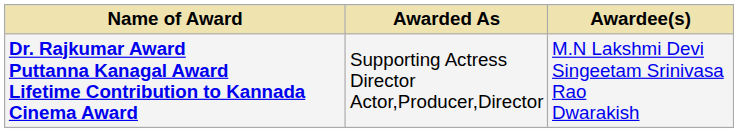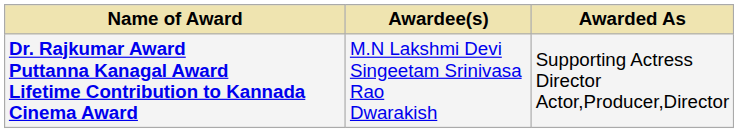columns swapped: Awardee(s) <-> Awarded As
